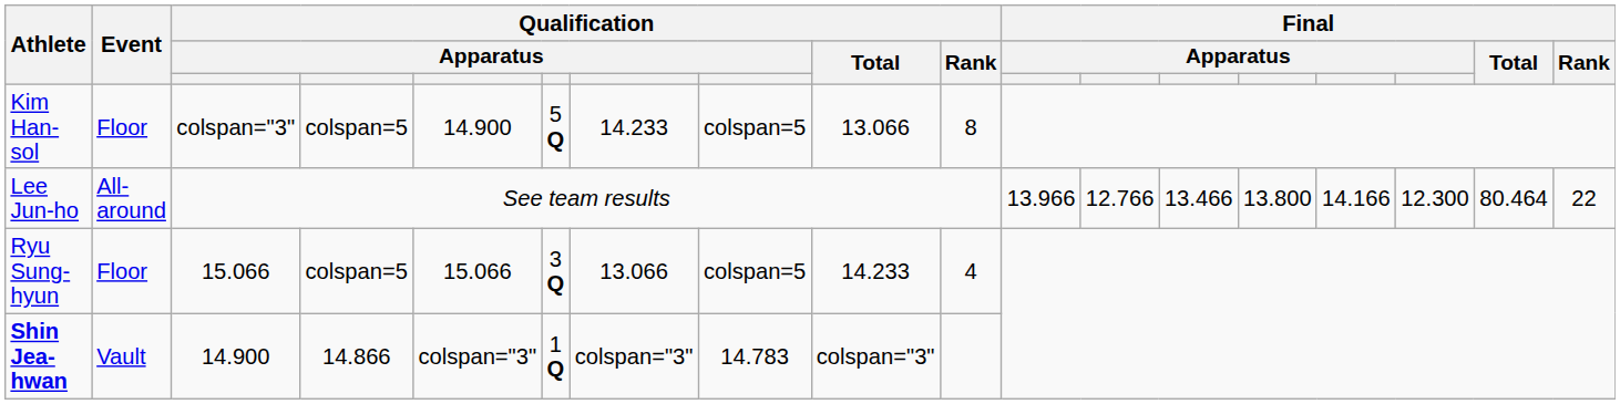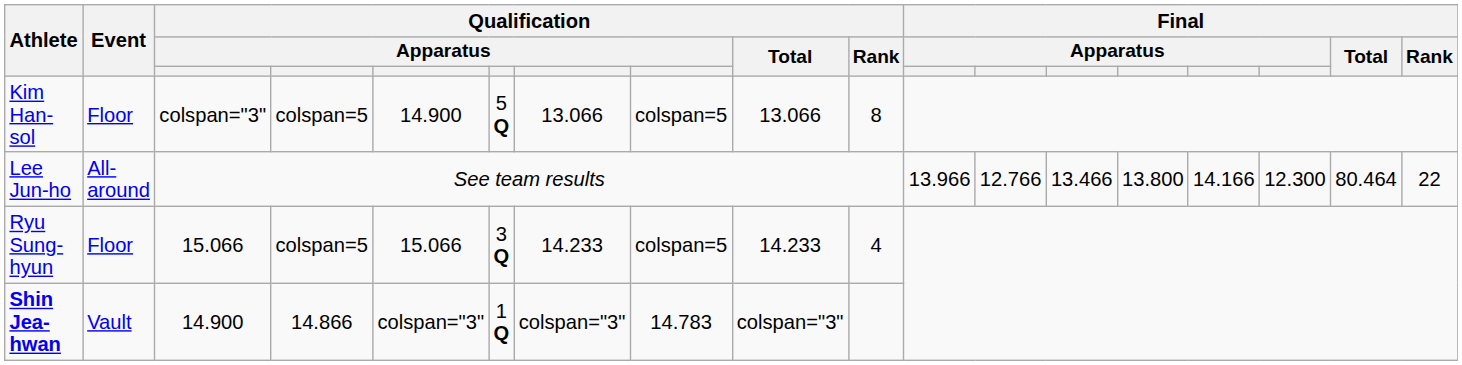Kim Han-sol | column 7: 14.233 -> 13.066
Ryu Sung-hyun | column 7: 13.066 -> 14.233
